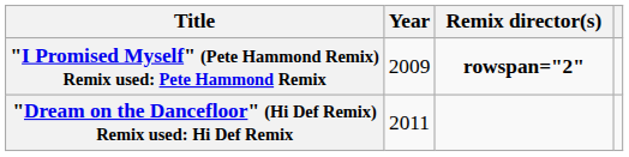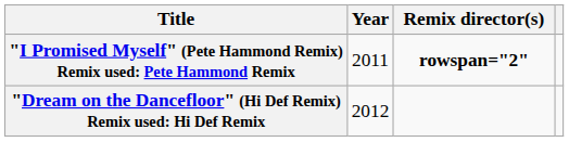row 2 | Year: 2009 -> 2011
row 3 | Year: 2011 -> 2012
